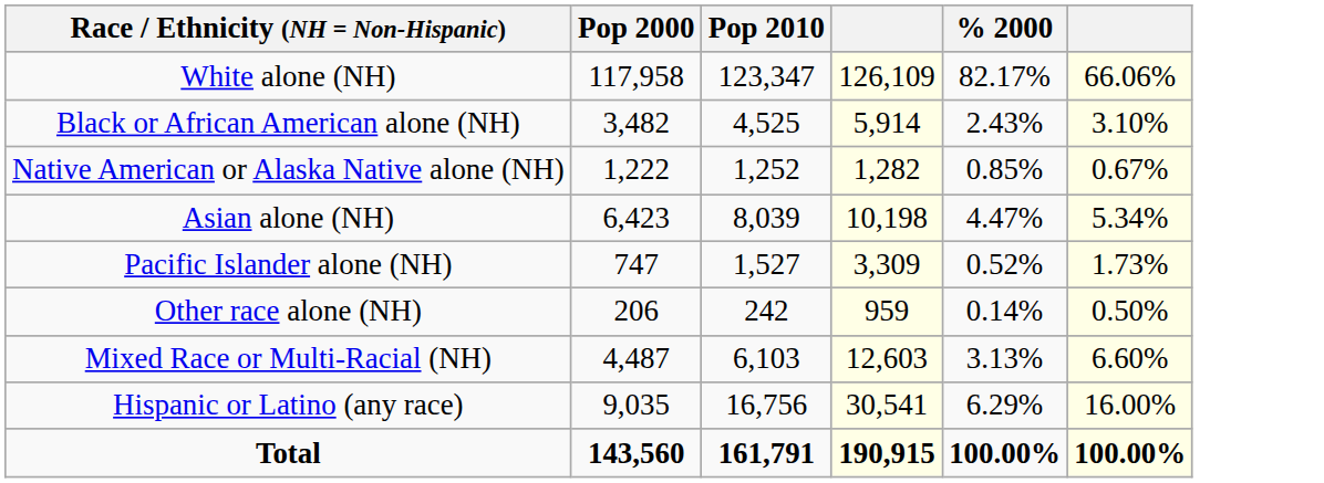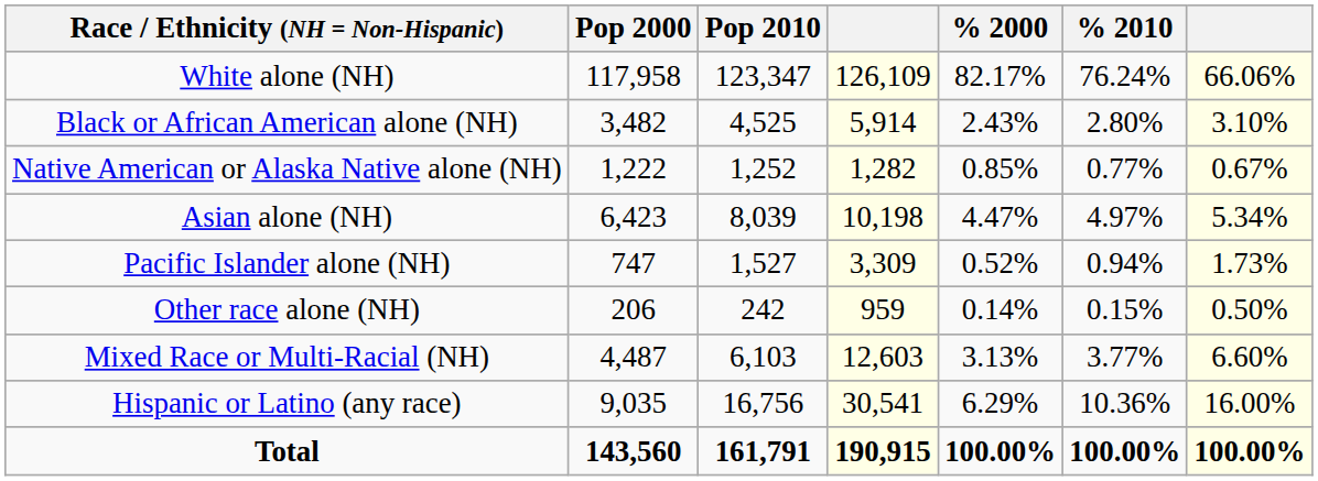+ column: % 2010 | 76.24% | 2.80% | 0.77% | 4.97% | 0.94% | 0.15% | 3.77% | 10.36% | 100.00%
